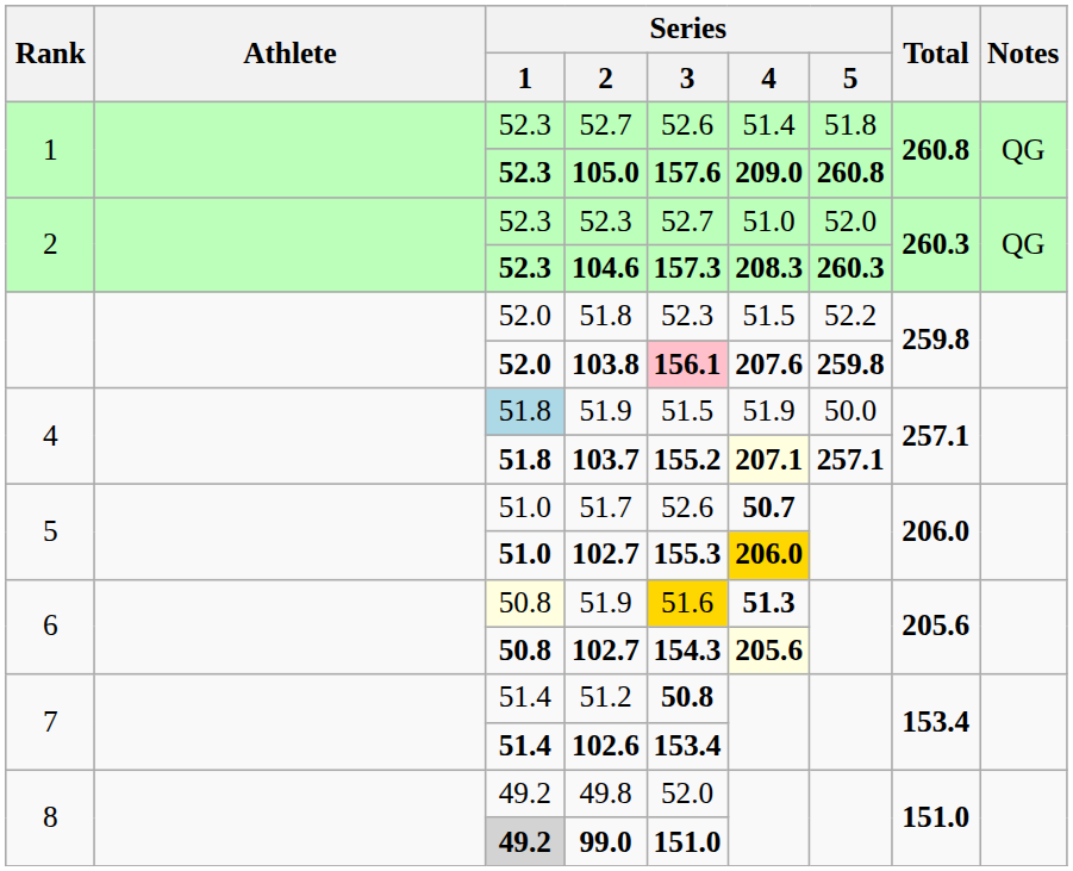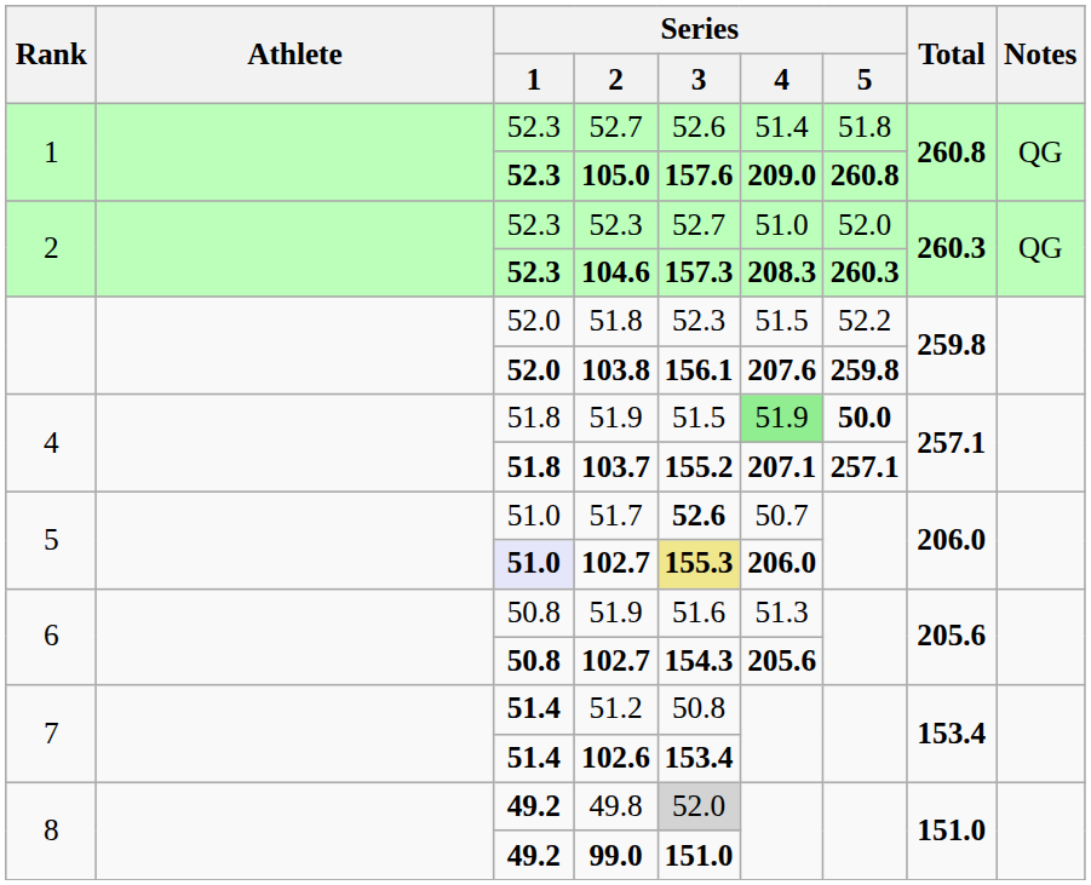103.8 | Series / 3: pink background -> no background
4 / 51.9 | Series / 1: lightblue background -> no background
4 / 51.9 | Series / 4: no background -> lightgreen background
4 / 51.9 | Series / 5: normal -> bold
103.7 | Series / 4: lightyellow background -> no background
51.7 | Series / 3: normal -> bold
51.7 | Series / 4: bold -> normal
5 / 102.7 | Series / 1: no background -> lavender background
5 / 102.7 | Series / 3: no background -> khaki background
5 / 102.7 | Series / 4: gold background -> no background
6 / 51.9 | Series / 1: lightyellow background -> no background
6 / 51.9 | Series / 3: gold background -> no background
6 / 51.9 | Series / 4: bold -> normal
6 / 102.7 | Series / 4: lightyellow background -> no background
51.2 | Series / 1: normal -> bold
51.2 | Series / 3: bold -> normal
49.8 | Series / 1: normal -> bold
49.8 | Series / 3: no background -> lightgrey background
99.0 | Series / 1: lightgrey background -> no background
